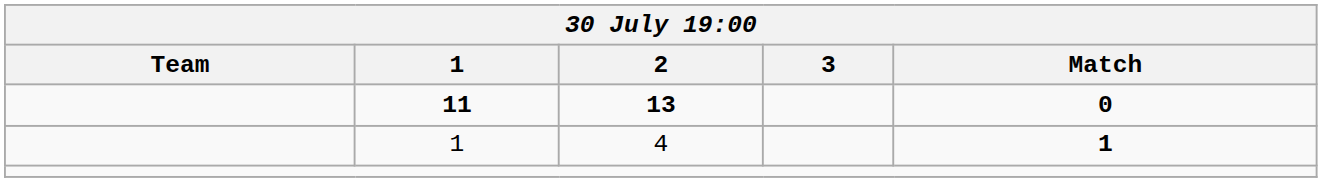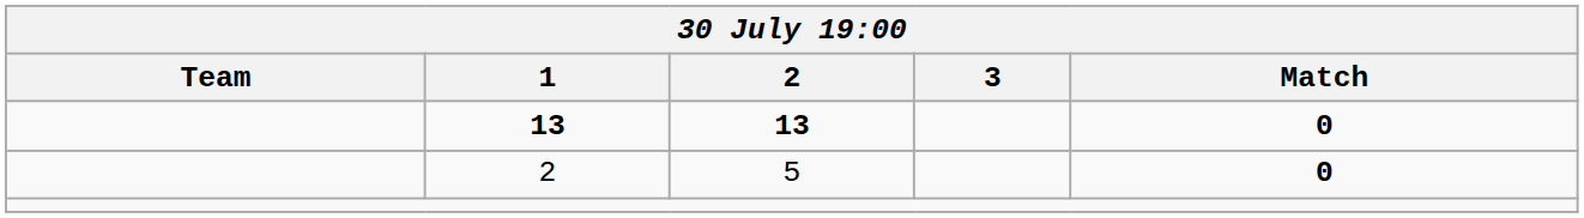row 3 | 1: 11 -> 13
row 4 | 1: 1 -> 2
row 4 | 2: 4 -> 5
row 4 | Match: 1 -> 0
